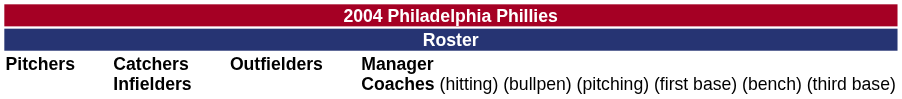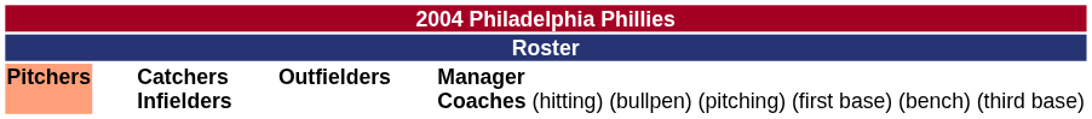Pitchers | column 1: no background -> lightsalmon background
